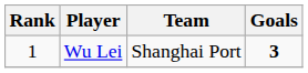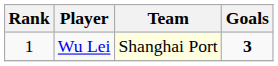Wu Lei | Team: no background -> lightyellow background
